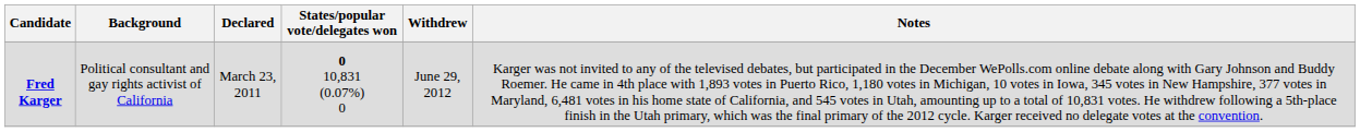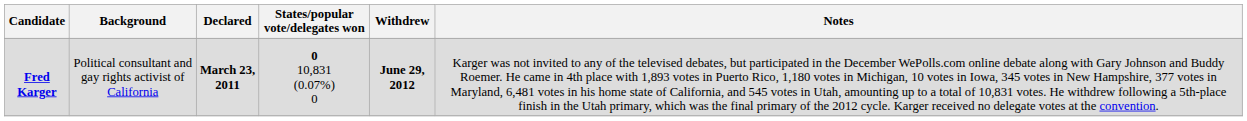Fred Karger | Declared: normal -> bold
Fred Karger | Withdrew: normal -> bold
